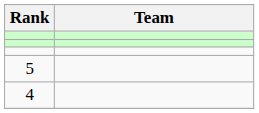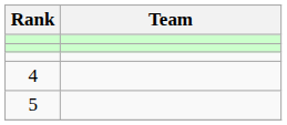row 5 | Rank: 5 -> 4
row 6 | Rank: 4 -> 5
